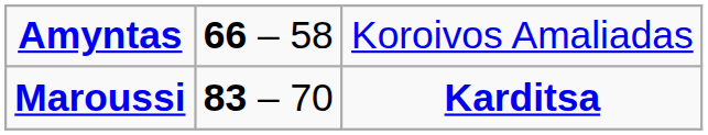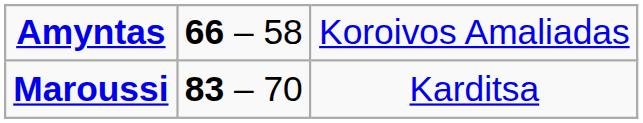Maroussi | column 3: bold -> normal
